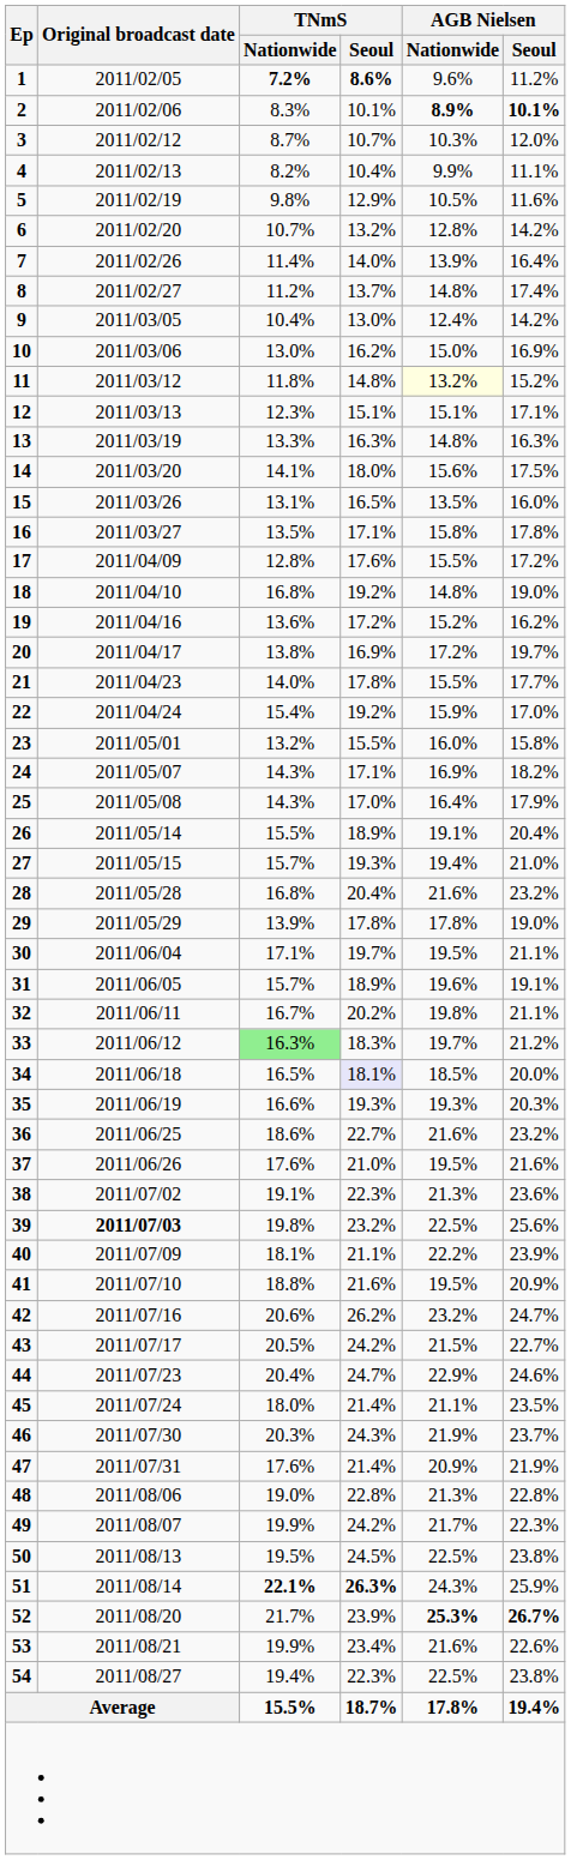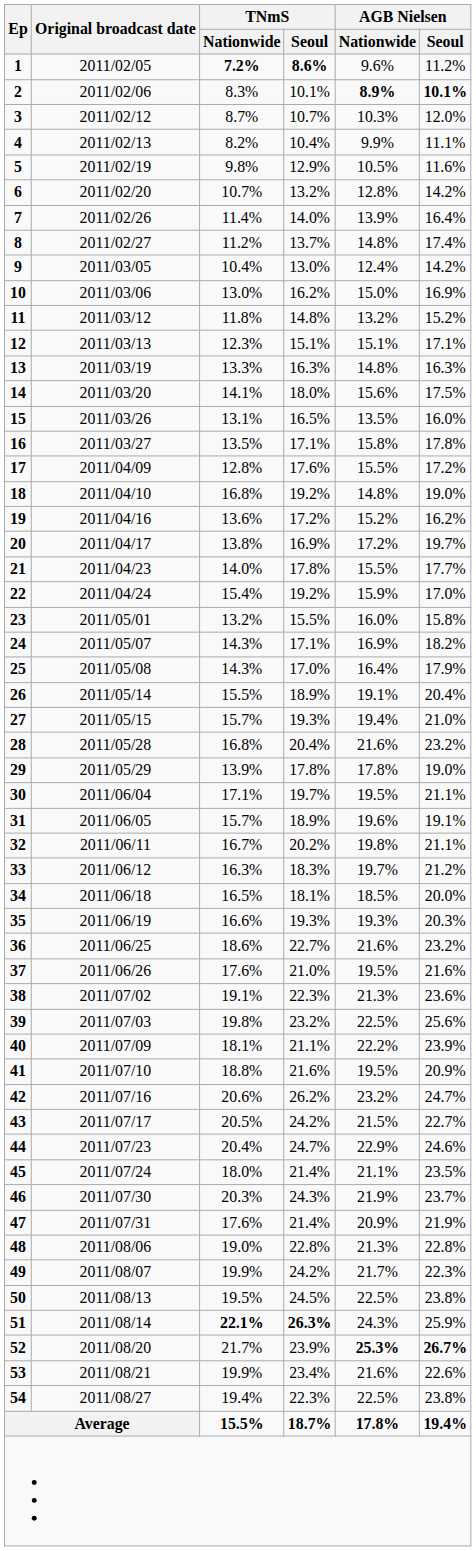11 | AGB Nielsen / Nationwide: lightyellow background -> no background
33 | TNmS / Nationwide: lightgreen background -> no background
34 | TNmS / Seoul: lavender background -> no background
39 | Original broadcast date: bold -> normal
